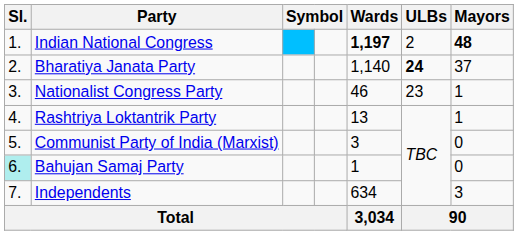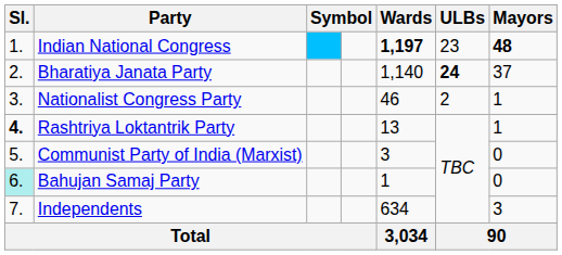Indian National Congress | ULBs: 2 -> 23
Nationalist Congress Party | ULBs: 23 -> 2
Rashtriya Loktantrik Party | Sl.: normal -> bold
